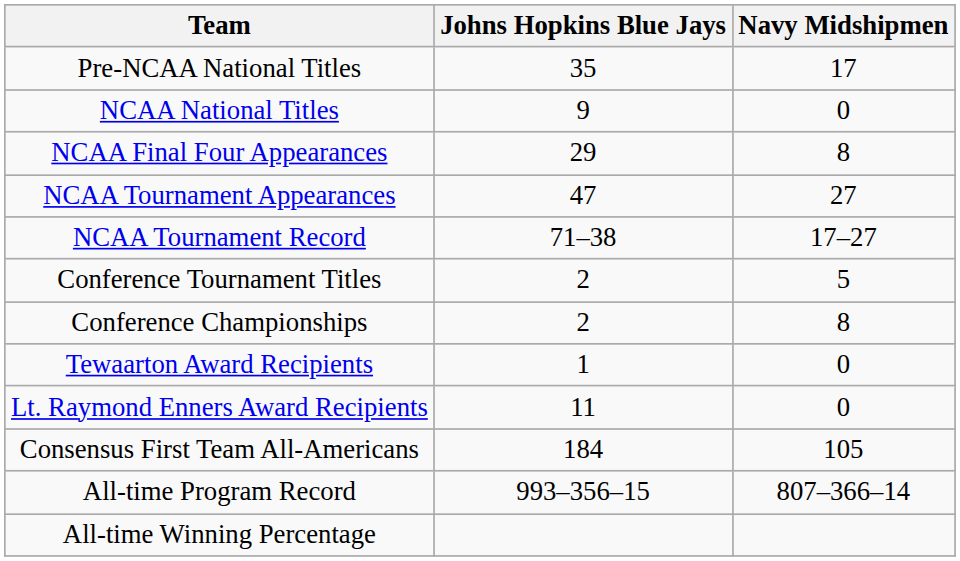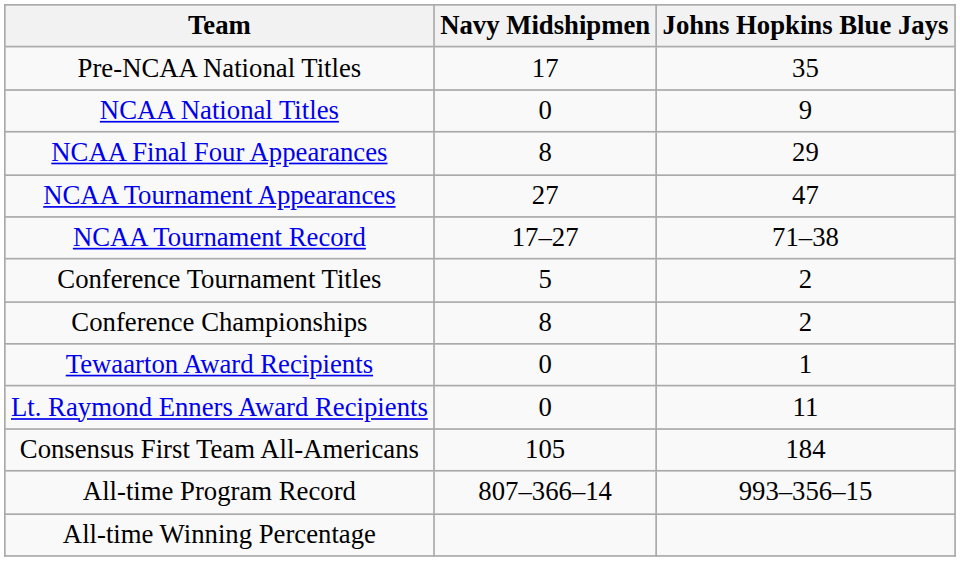columns swapped: Johns Hopkins Blue Jays <-> Navy Midshipmen
